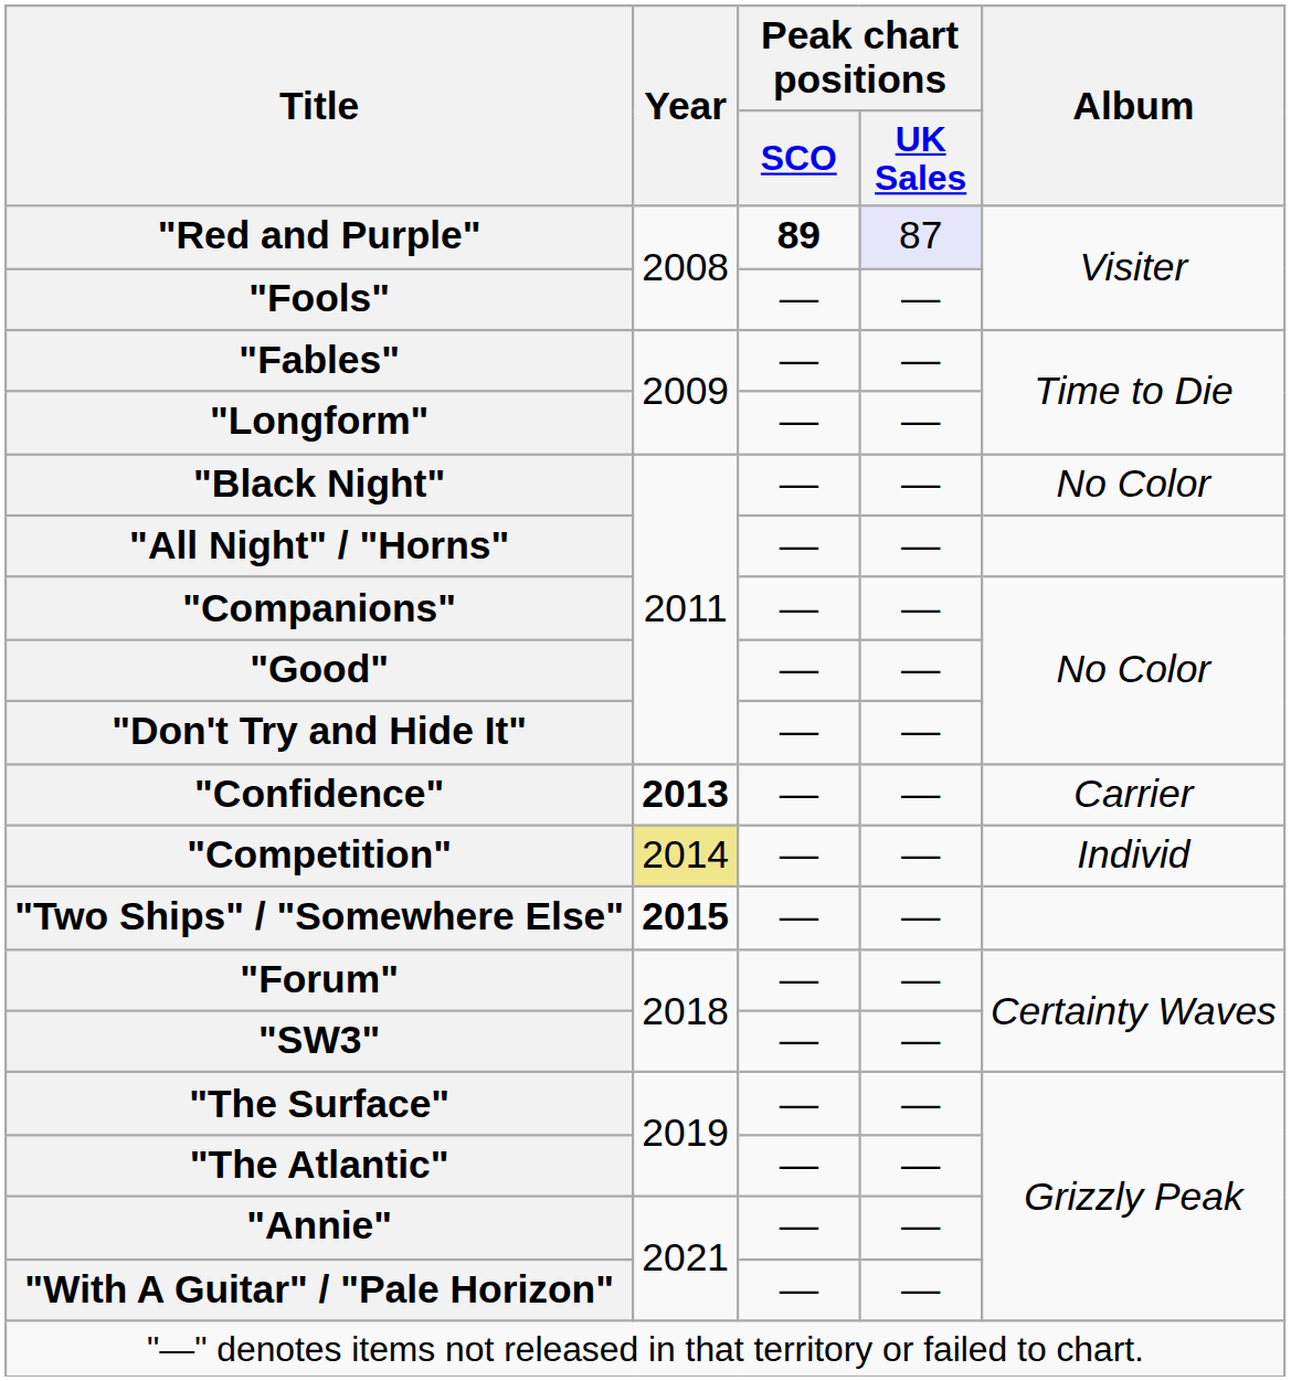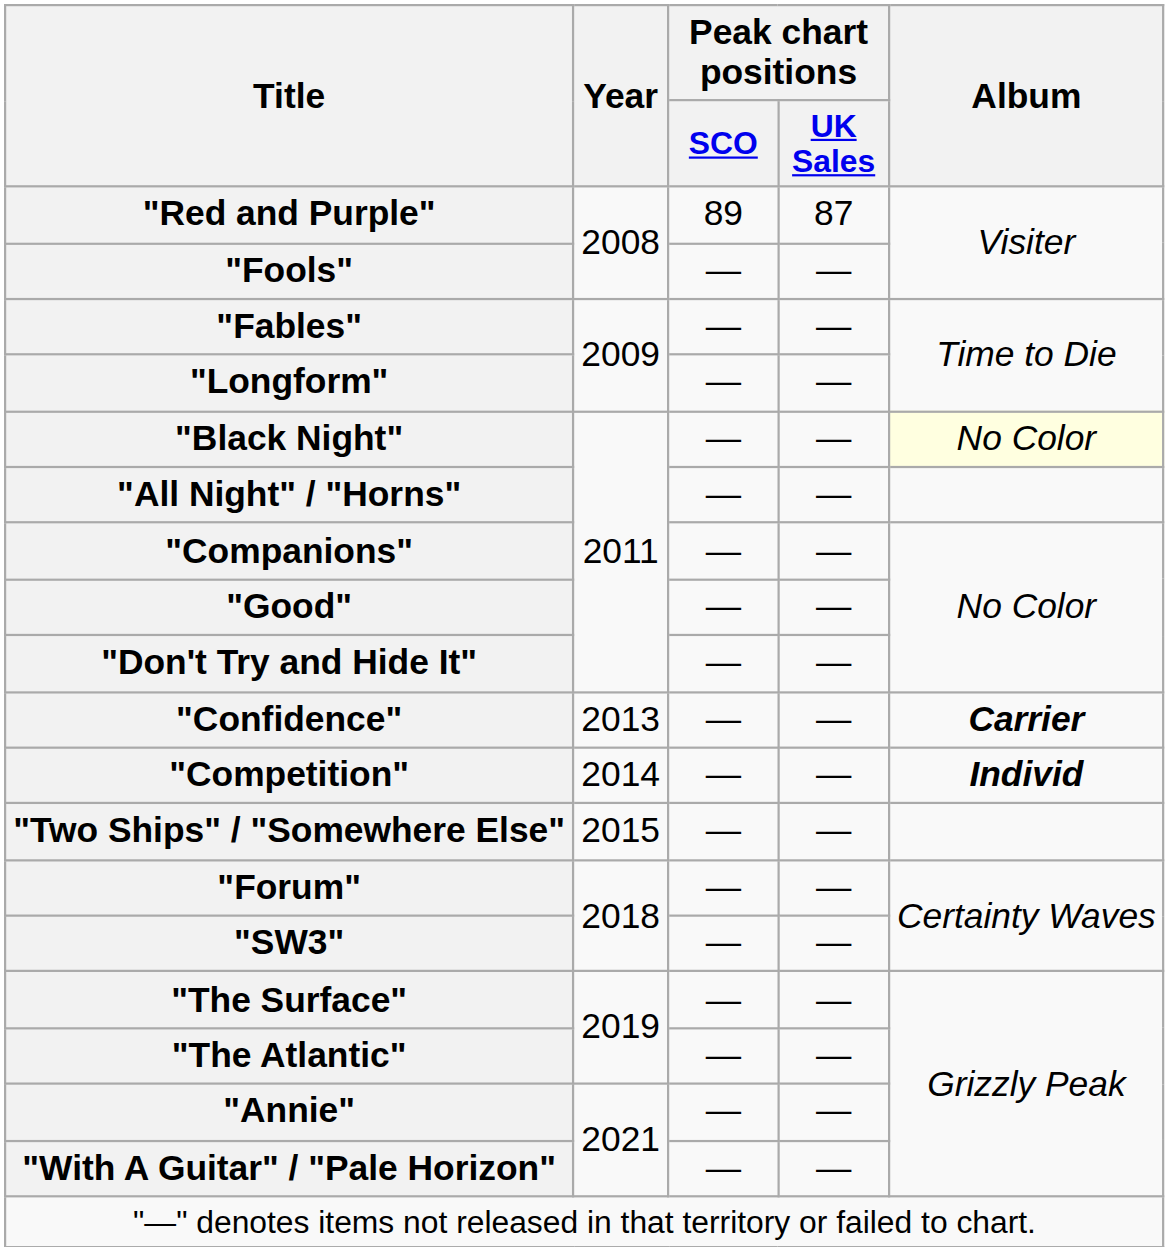"Red and Purple" | Peak chart positions / SCO: bold -> normal
"Red and Purple" | Peak chart positions / UK Sales: lavender background -> no background
"Black Night" | Album: no background -> lightyellow background
"Confidence" | Year: bold -> normal
"Confidence" | Album: normal -> bold
"Competition" | Year: khaki background -> no background
"Competition" | Album: normal -> bold
"Two Ships" / "Somewhere Else" | Year: bold -> normal
